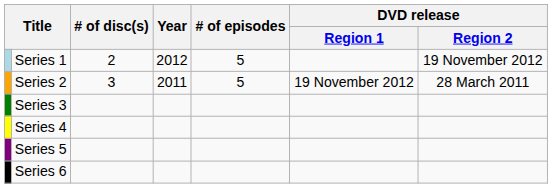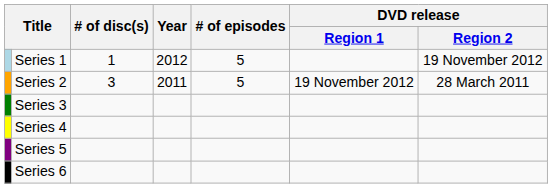Series 1 | # of disc(s): 2 -> 1
